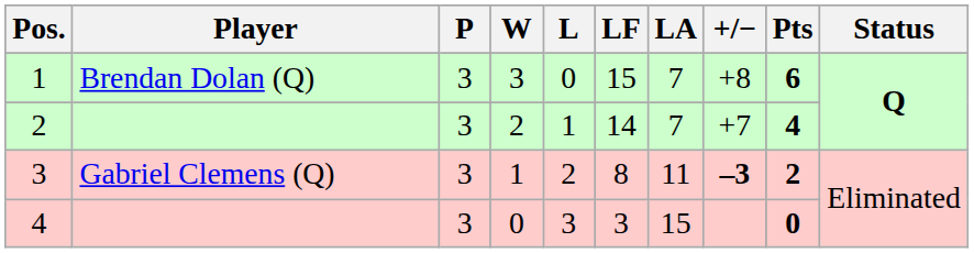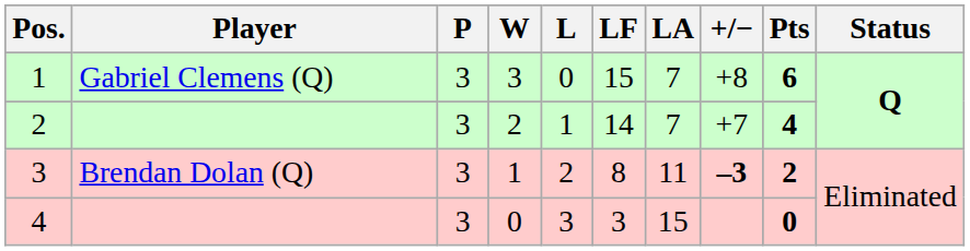row 2 | Player: Brendan Dolan (Q) -> Gabriel Clemens (Q)
row 4 | Player: Gabriel Clemens (Q) -> Brendan Dolan (Q)
